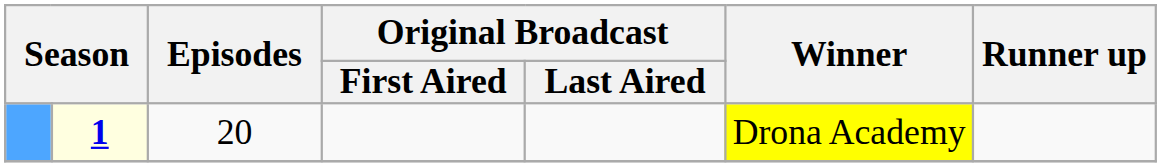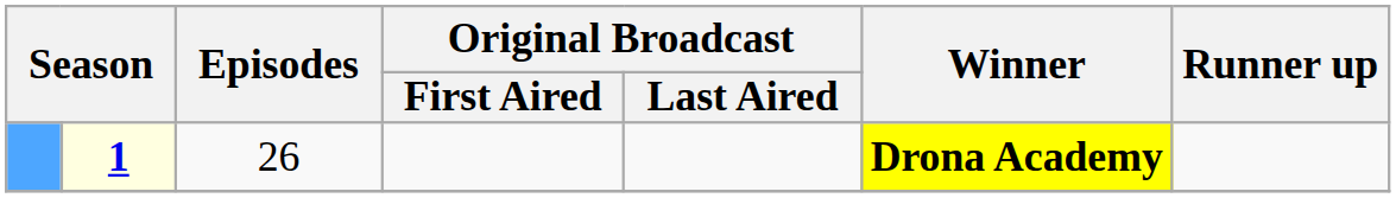row 3 | Episodes: 20 -> 26
row 3 | Winner: normal -> bold
